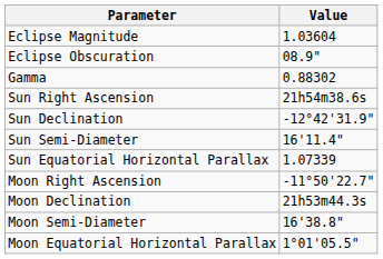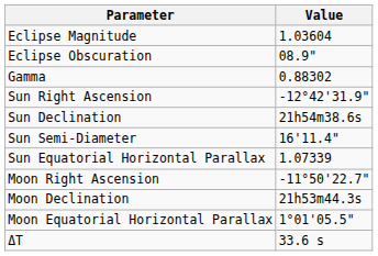Sun Right Ascension | Value: 21h54m38.6s -> -12°42'31.9"
Sun Declination | Value: -12°42'31.9" -> 21h54m38.6s
- row: Moon Semi-Diameter | 16'38.8"
+ row: ΔT | 33.6 s
